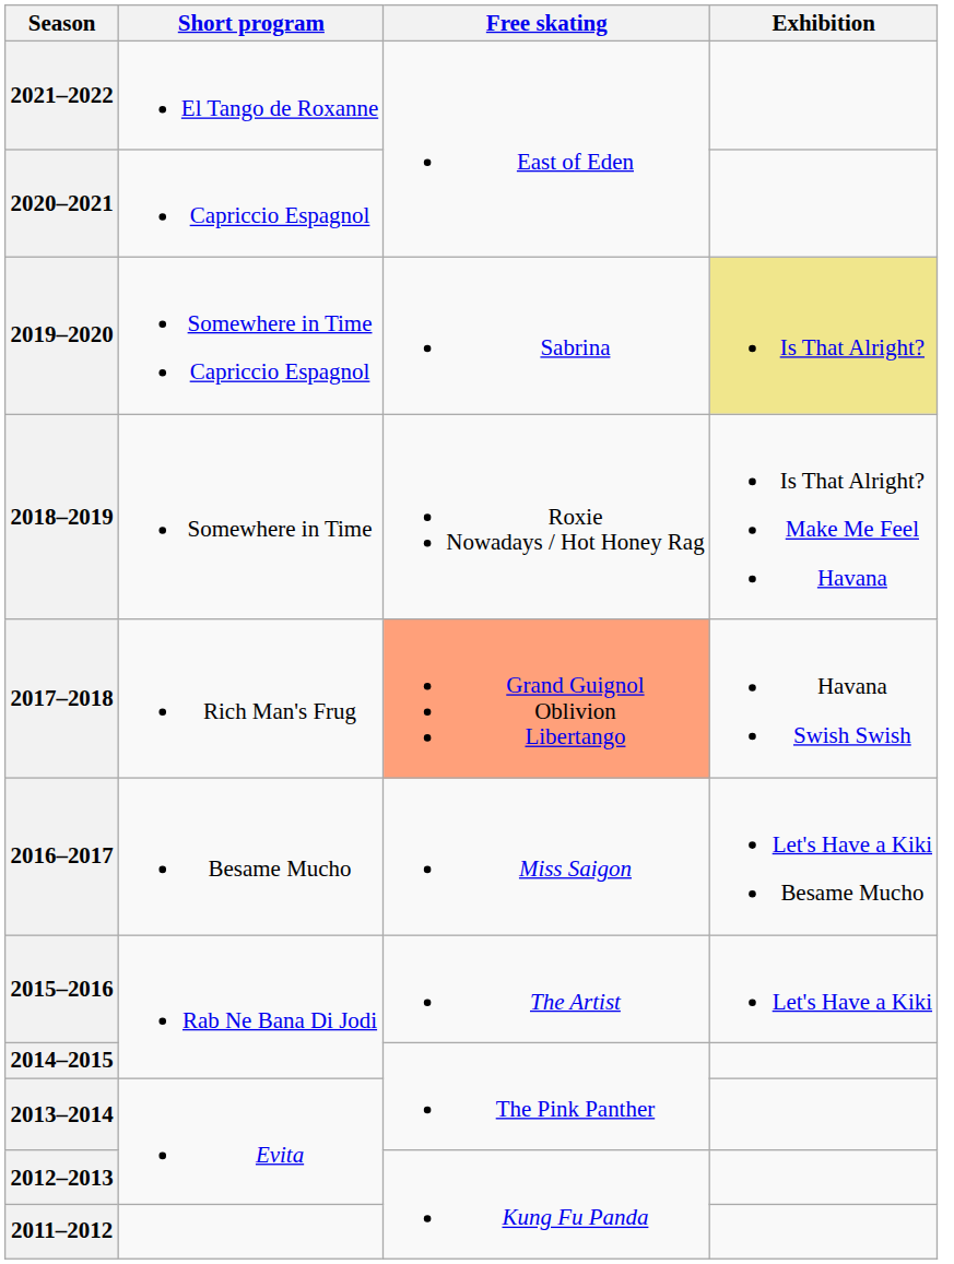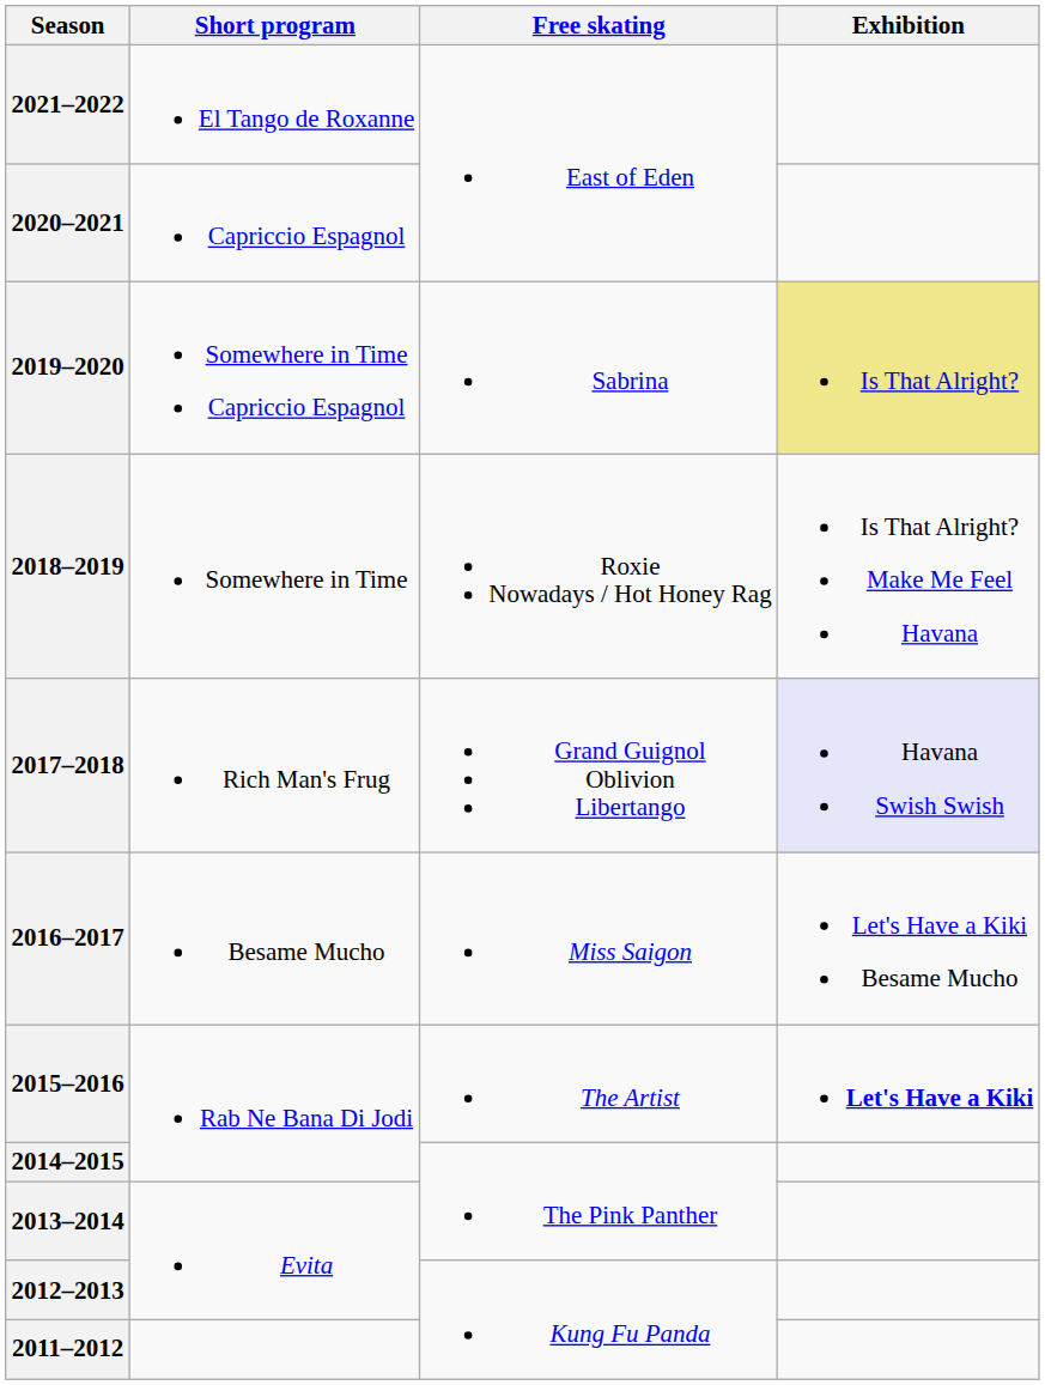2017–2018 | Free skating: lightsalmon background -> no background
2017–2018 | Exhibition: no background -> lavender background
2015–2016 | Exhibition: normal -> bold
